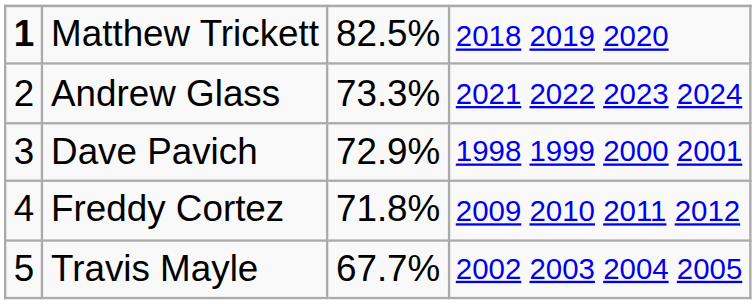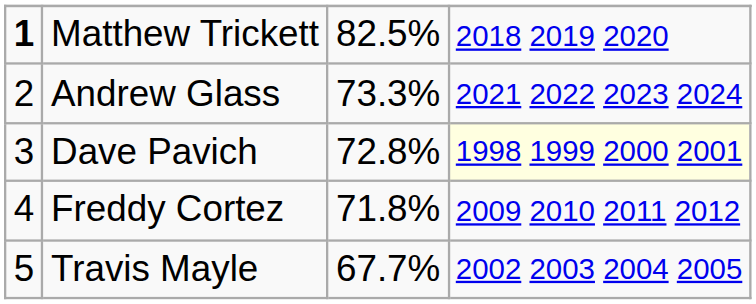Dave Pavich | column 3: 72.9% -> 72.8%
Dave Pavich | column 4: no background -> lightyellow background
